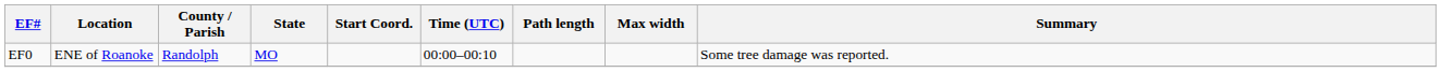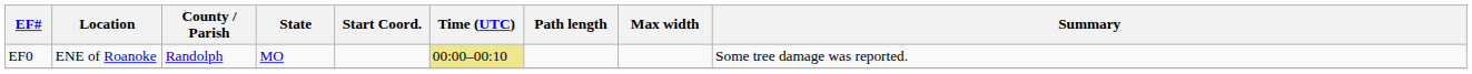EF0 | Time (UTC): no background -> khaki background
